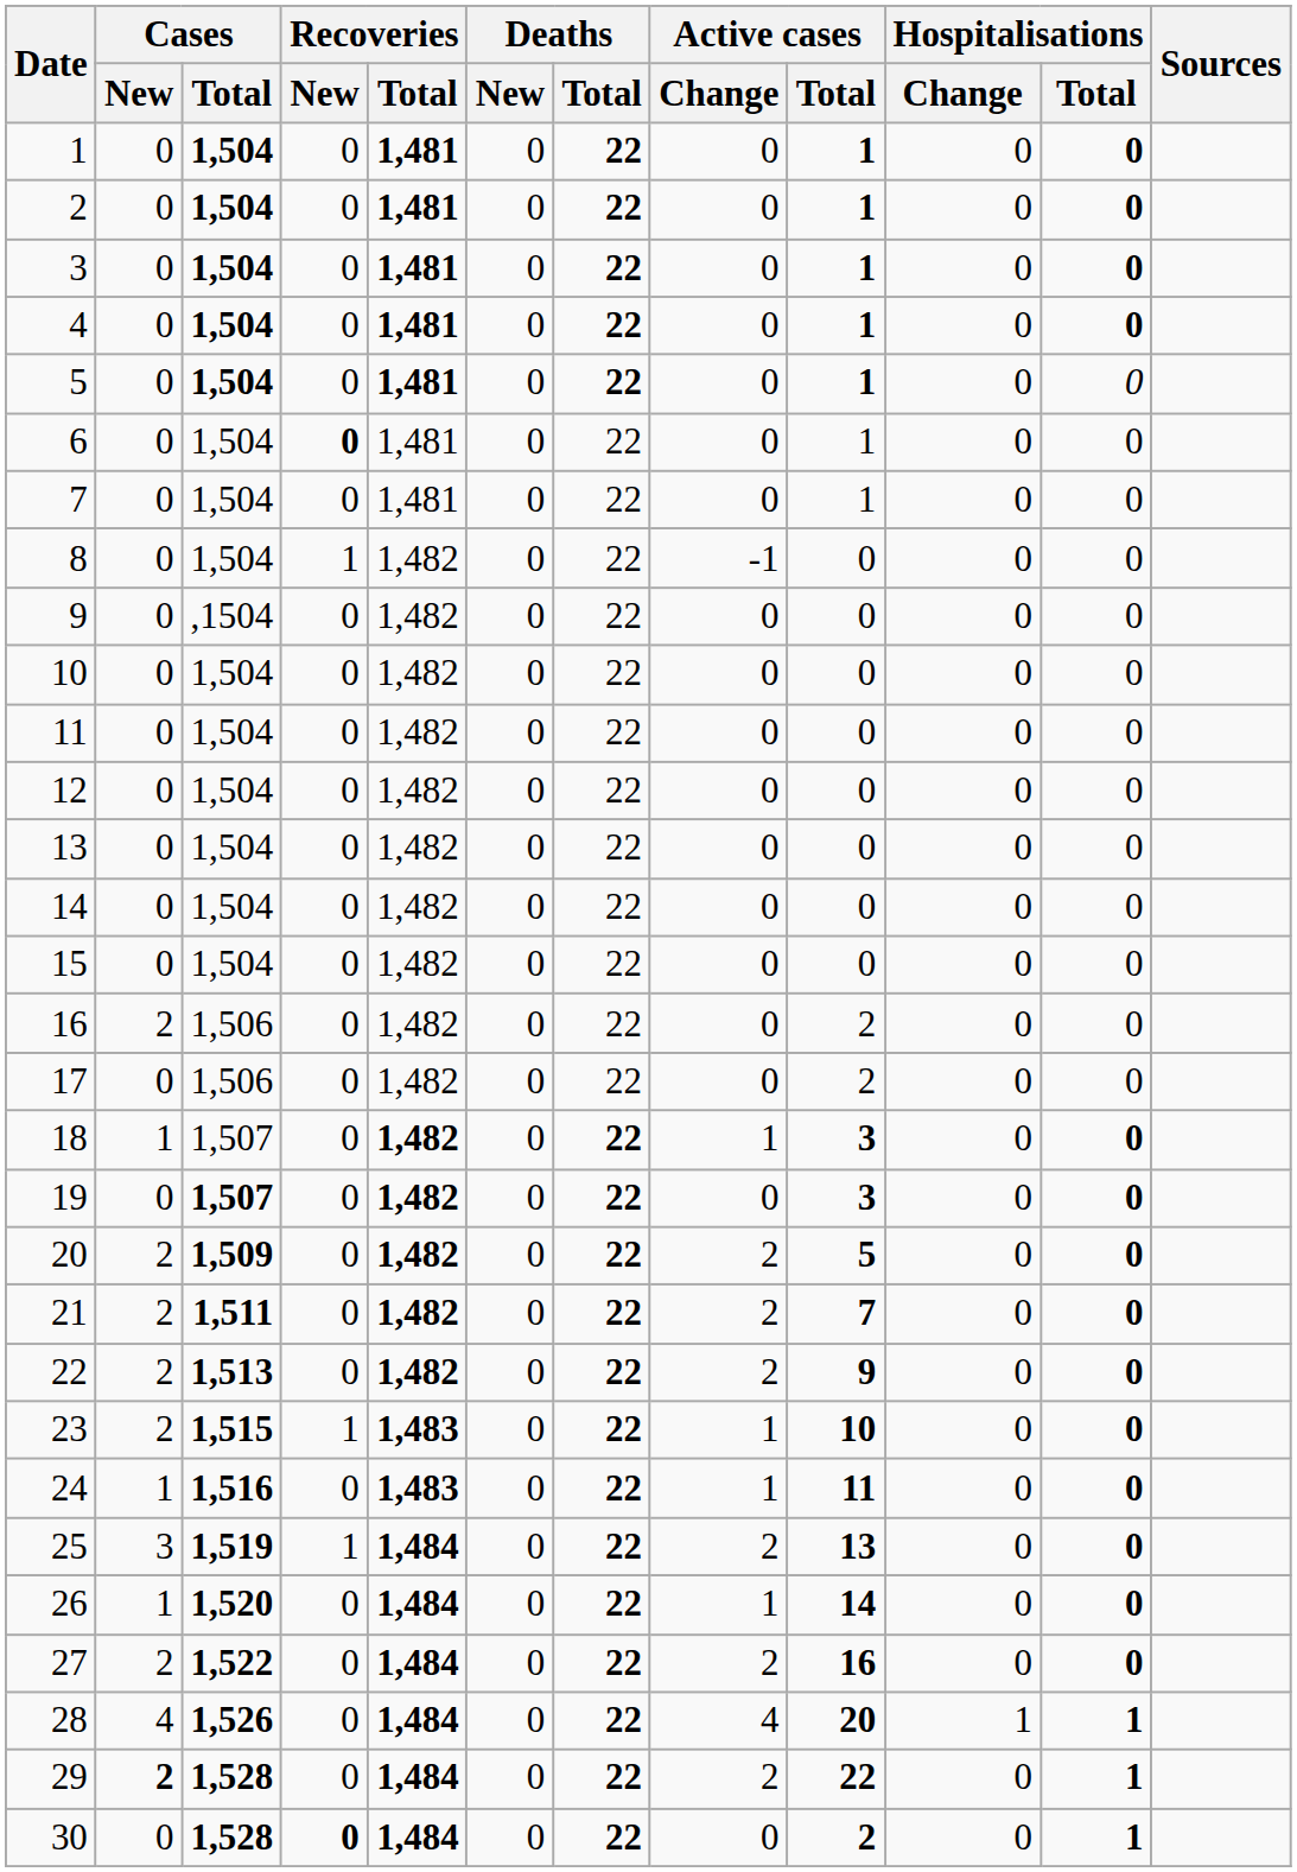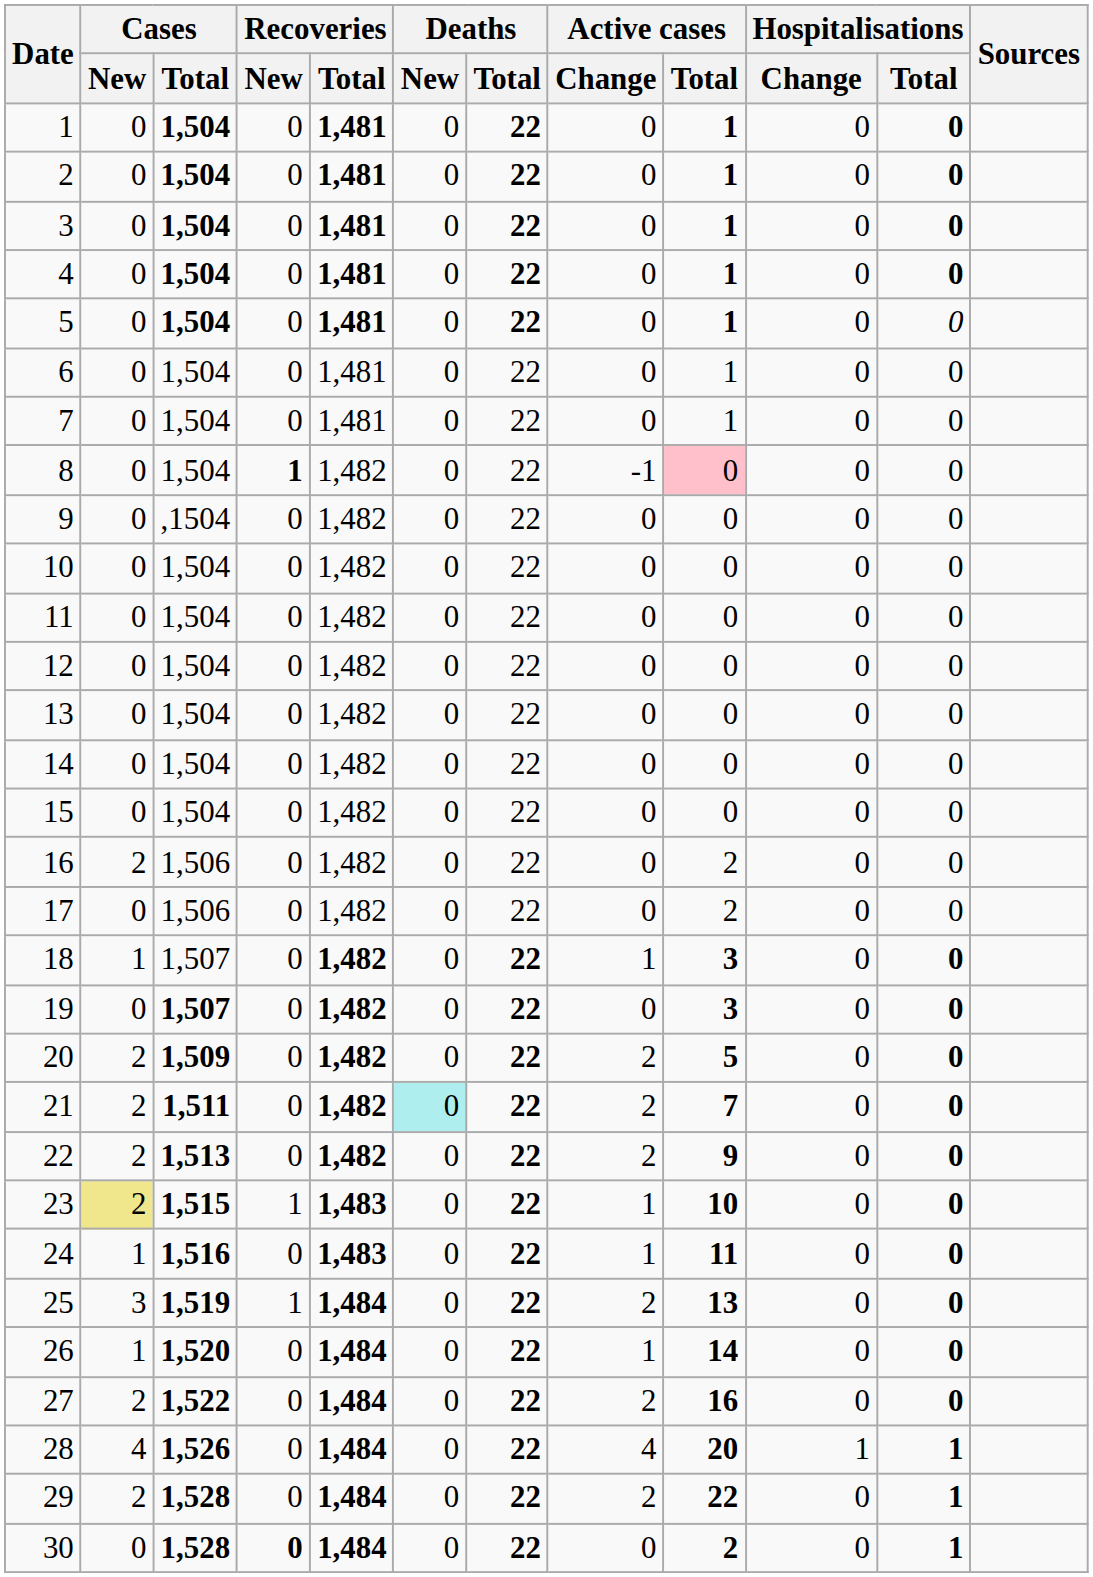6 | Recoveries / New: bold -> normal
8 | Recoveries / New: normal -> bold
8 | Active cases / Total: no background -> pink background
21 | Deaths / New: no background -> paleturquoise background
23 | Cases / New: no background -> khaki background
29 | Cases / New: bold -> normal
